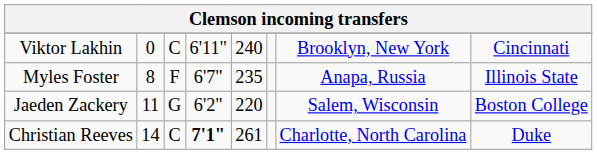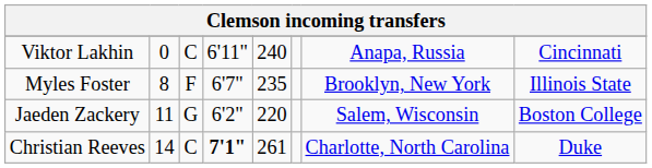Viktor Lakhin | column 7: Brooklyn, New York -> Anapa, Russia
Myles Foster | column 7: Anapa, Russia -> Brooklyn, New York
